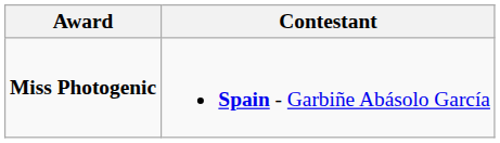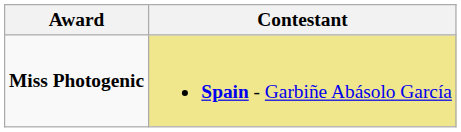Miss Photogenic | Contestant: no background -> khaki background
